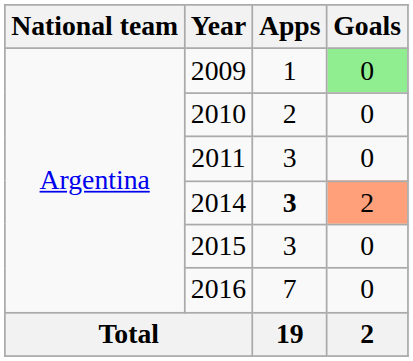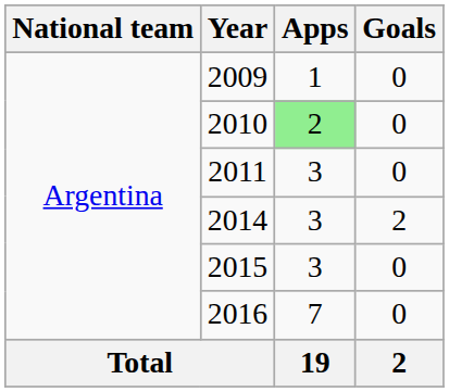2009 | Goals: lightgreen background -> no background
2010 | Apps: no background -> lightgreen background
2014 | Apps: bold -> normal
2014 | Goals: lightsalmon background -> no background
